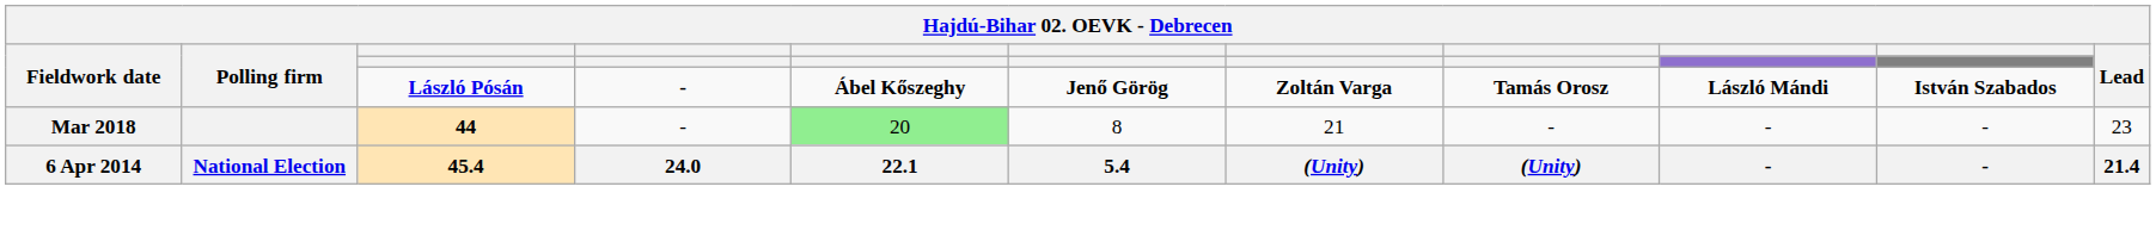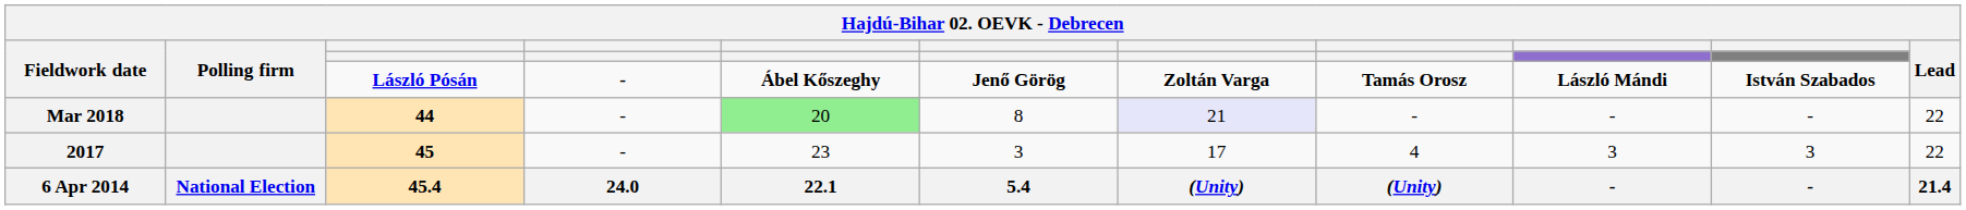Mar 2018 | column 7: no background -> lavender background
Mar 2018 | Lead: 23 -> 22
+ row: 2017 | 45 | - | 23 | 3 | 17 | 4 | 3 | 3 | 22
